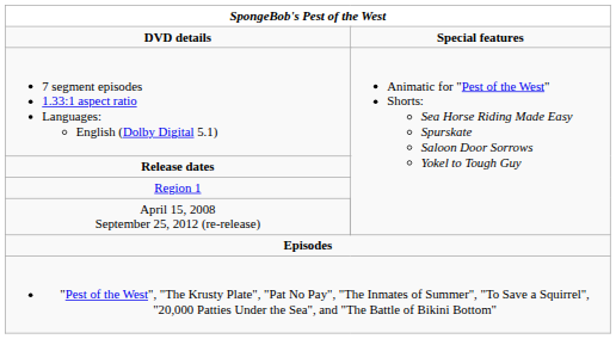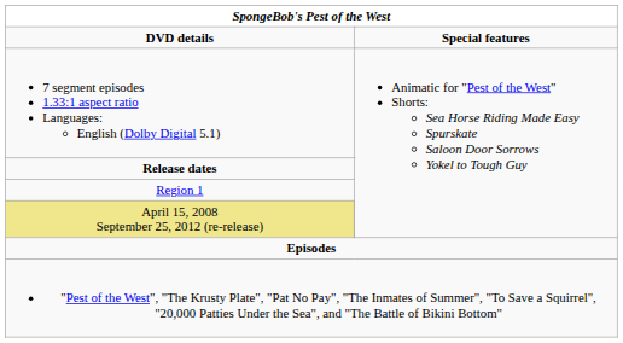April 15, 2008 September 25, 2012 (re-release) | column 1: no background -> khaki background
